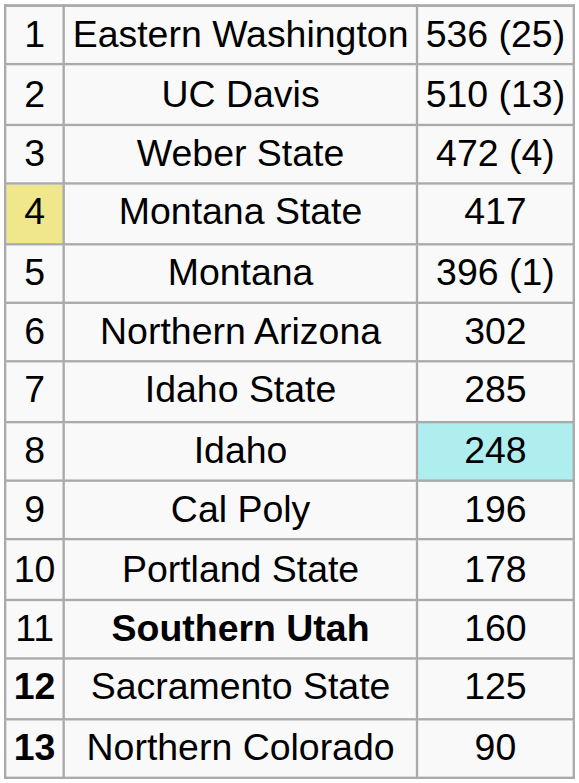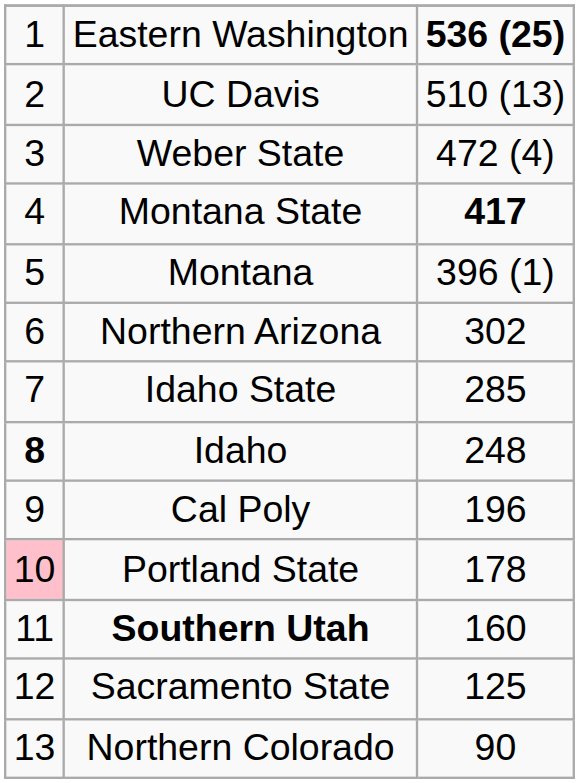Eastern Washington | column 3: normal -> bold
Montana State | column 1: khaki background -> no background
Montana State | column 3: normal -> bold
Idaho | column 1: normal -> bold
Idaho | column 3: paleturquoise background -> no background
Portland State | column 1: no background -> pink background
Sacramento State | column 1: bold -> normal
Northern Colorado | column 1: bold -> normal
